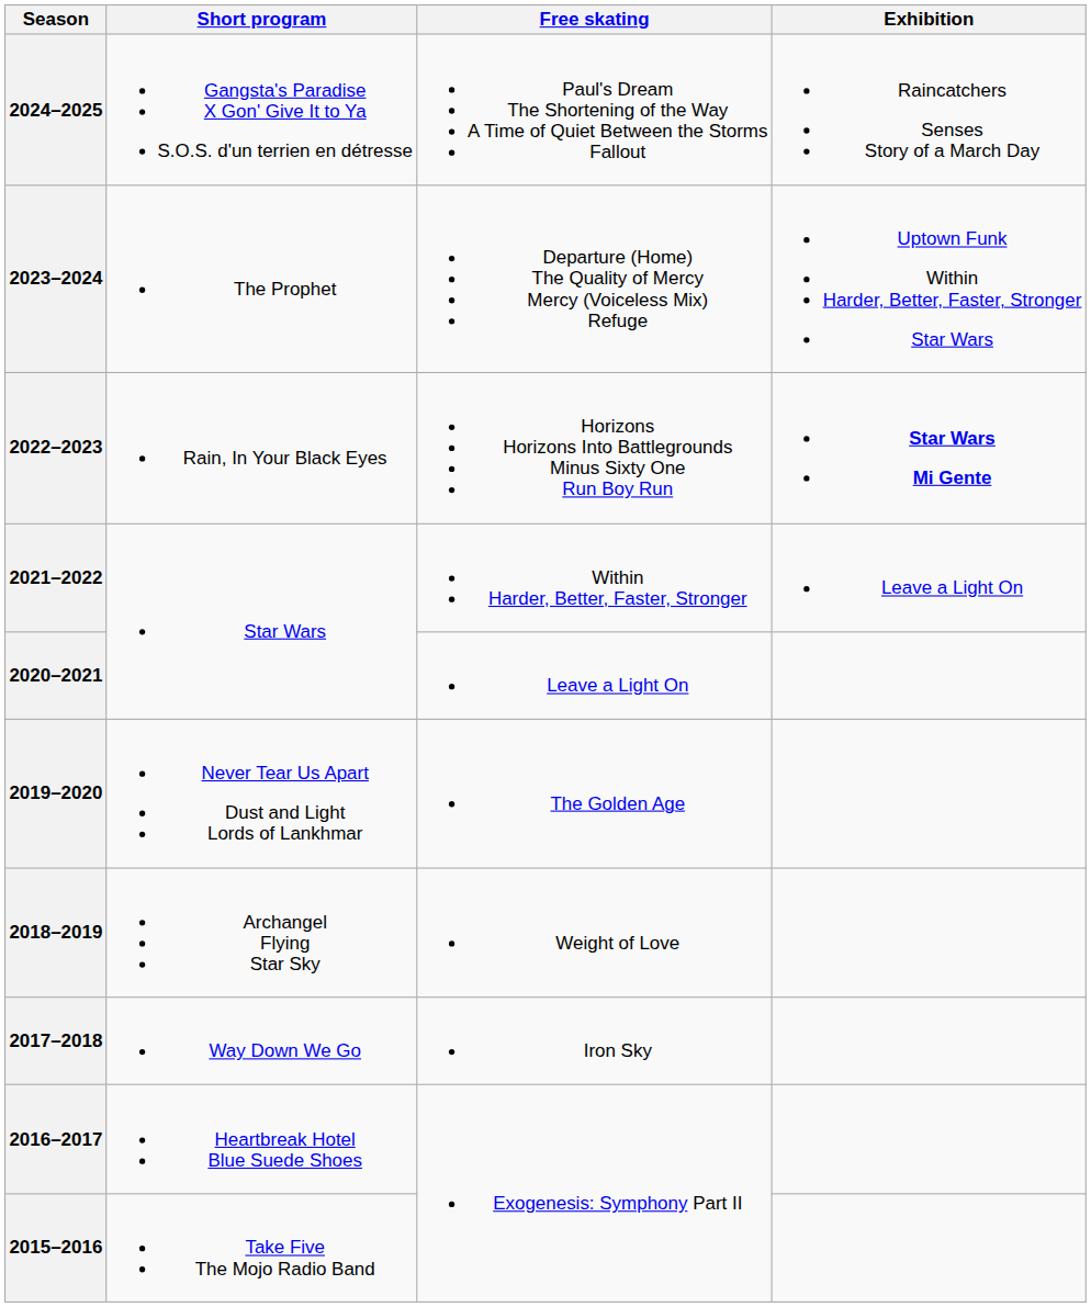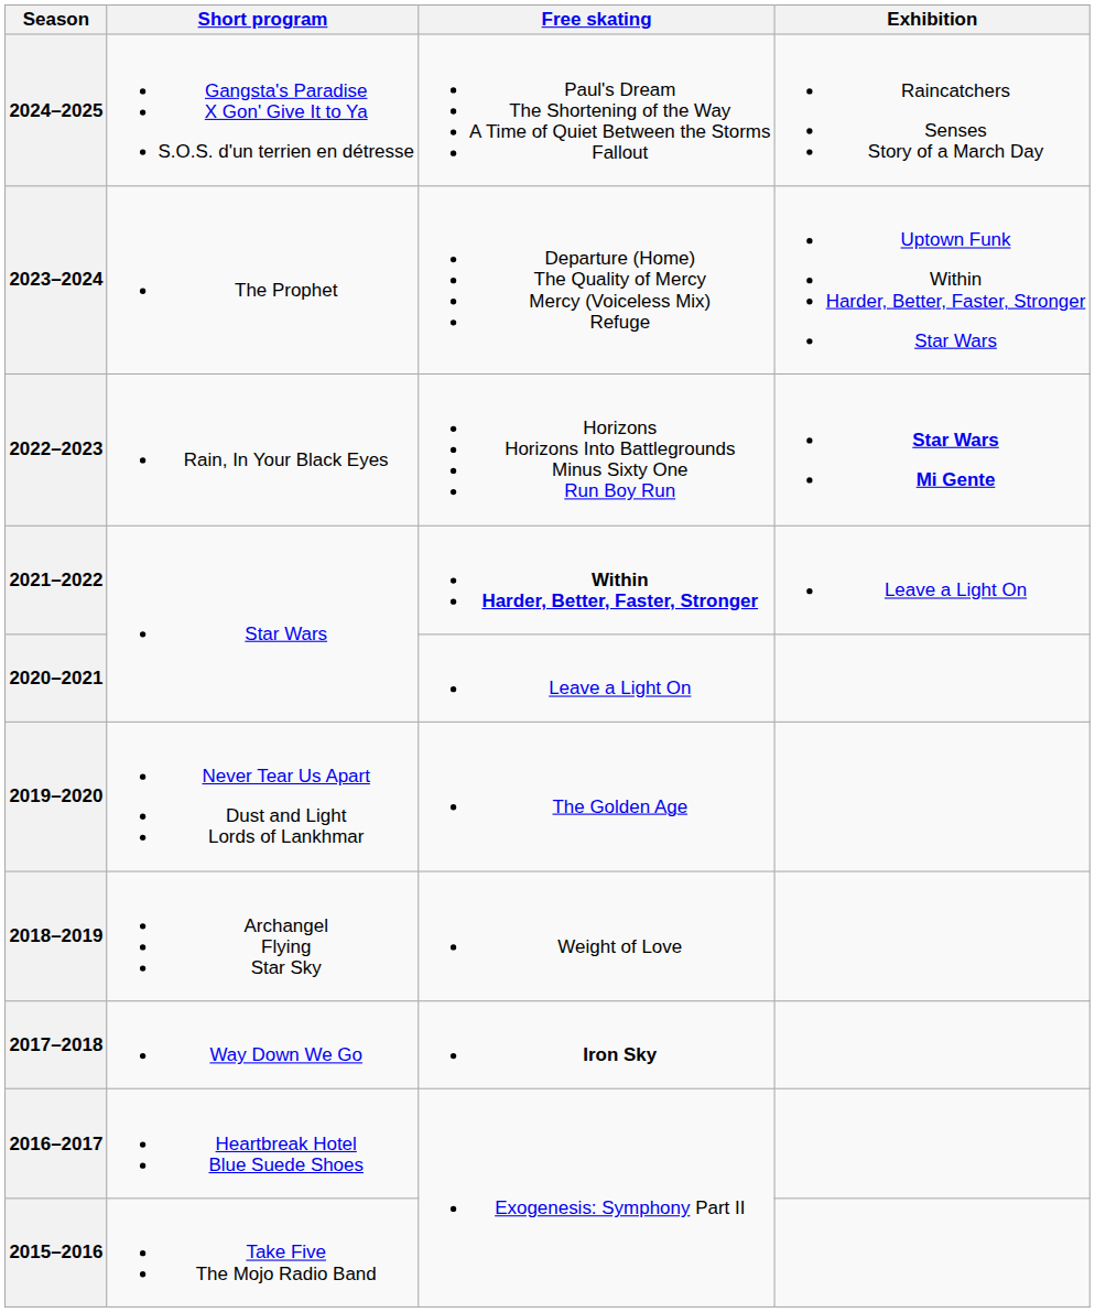2021–2022 | Free skating: normal -> bold
2017–2018 | Free skating: normal -> bold
